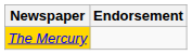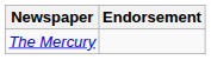The Mercury | Newspaper: gold background -> no background
